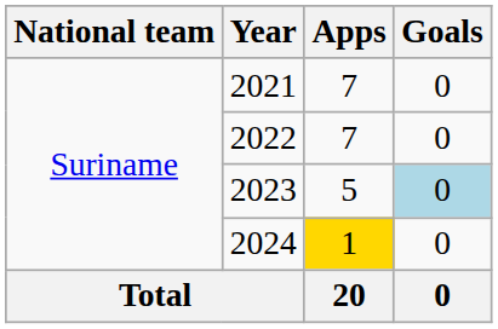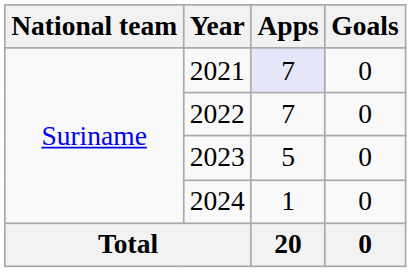2021 | Apps: no background -> lavender background
2023 | Goals: lightblue background -> no background
2024 | Apps: gold background -> no background
